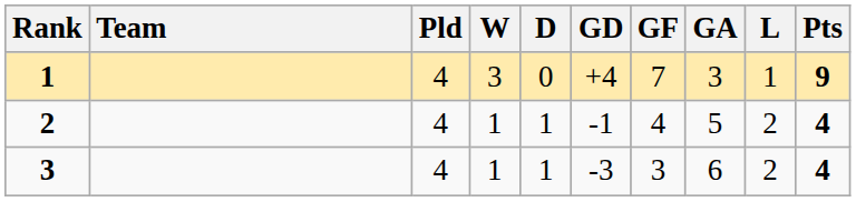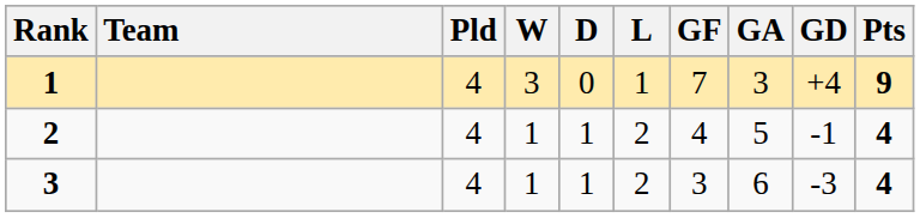columns swapped: L <-> GD
